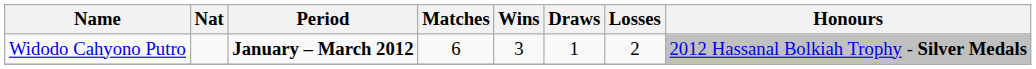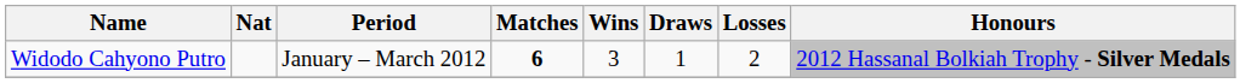Widodo Cahyono Putro | Period: bold -> normal
Widodo Cahyono Putro | Matches: normal -> bold
